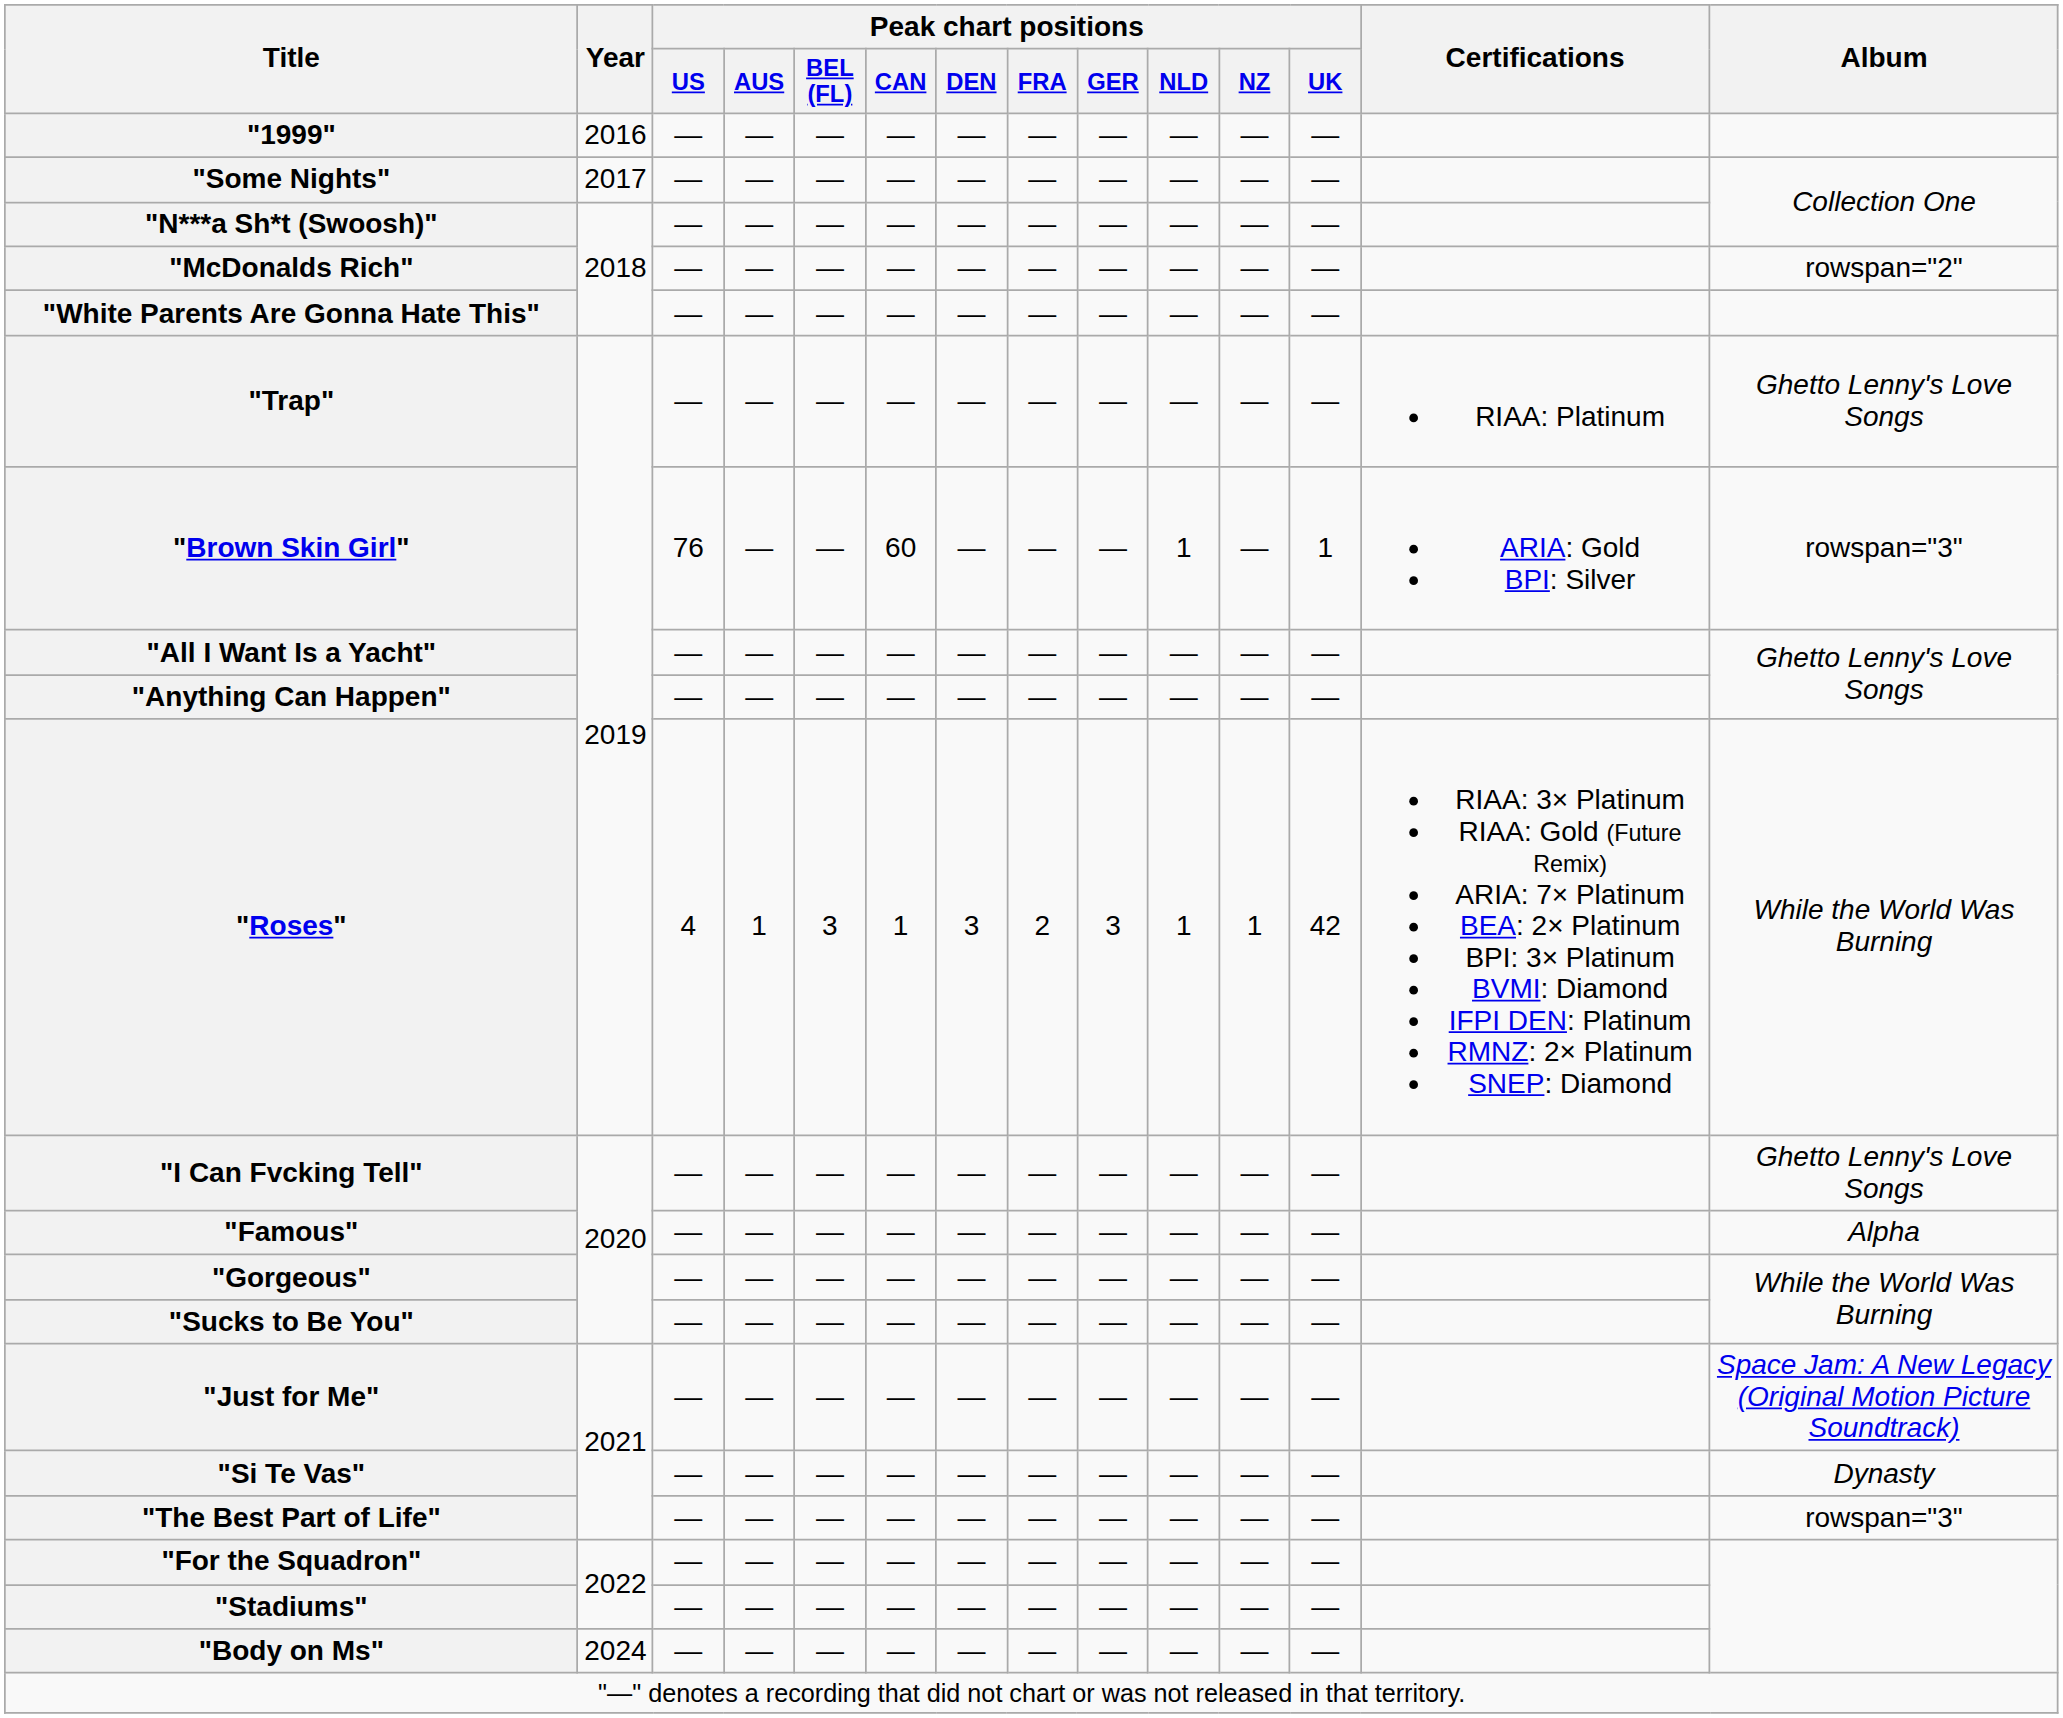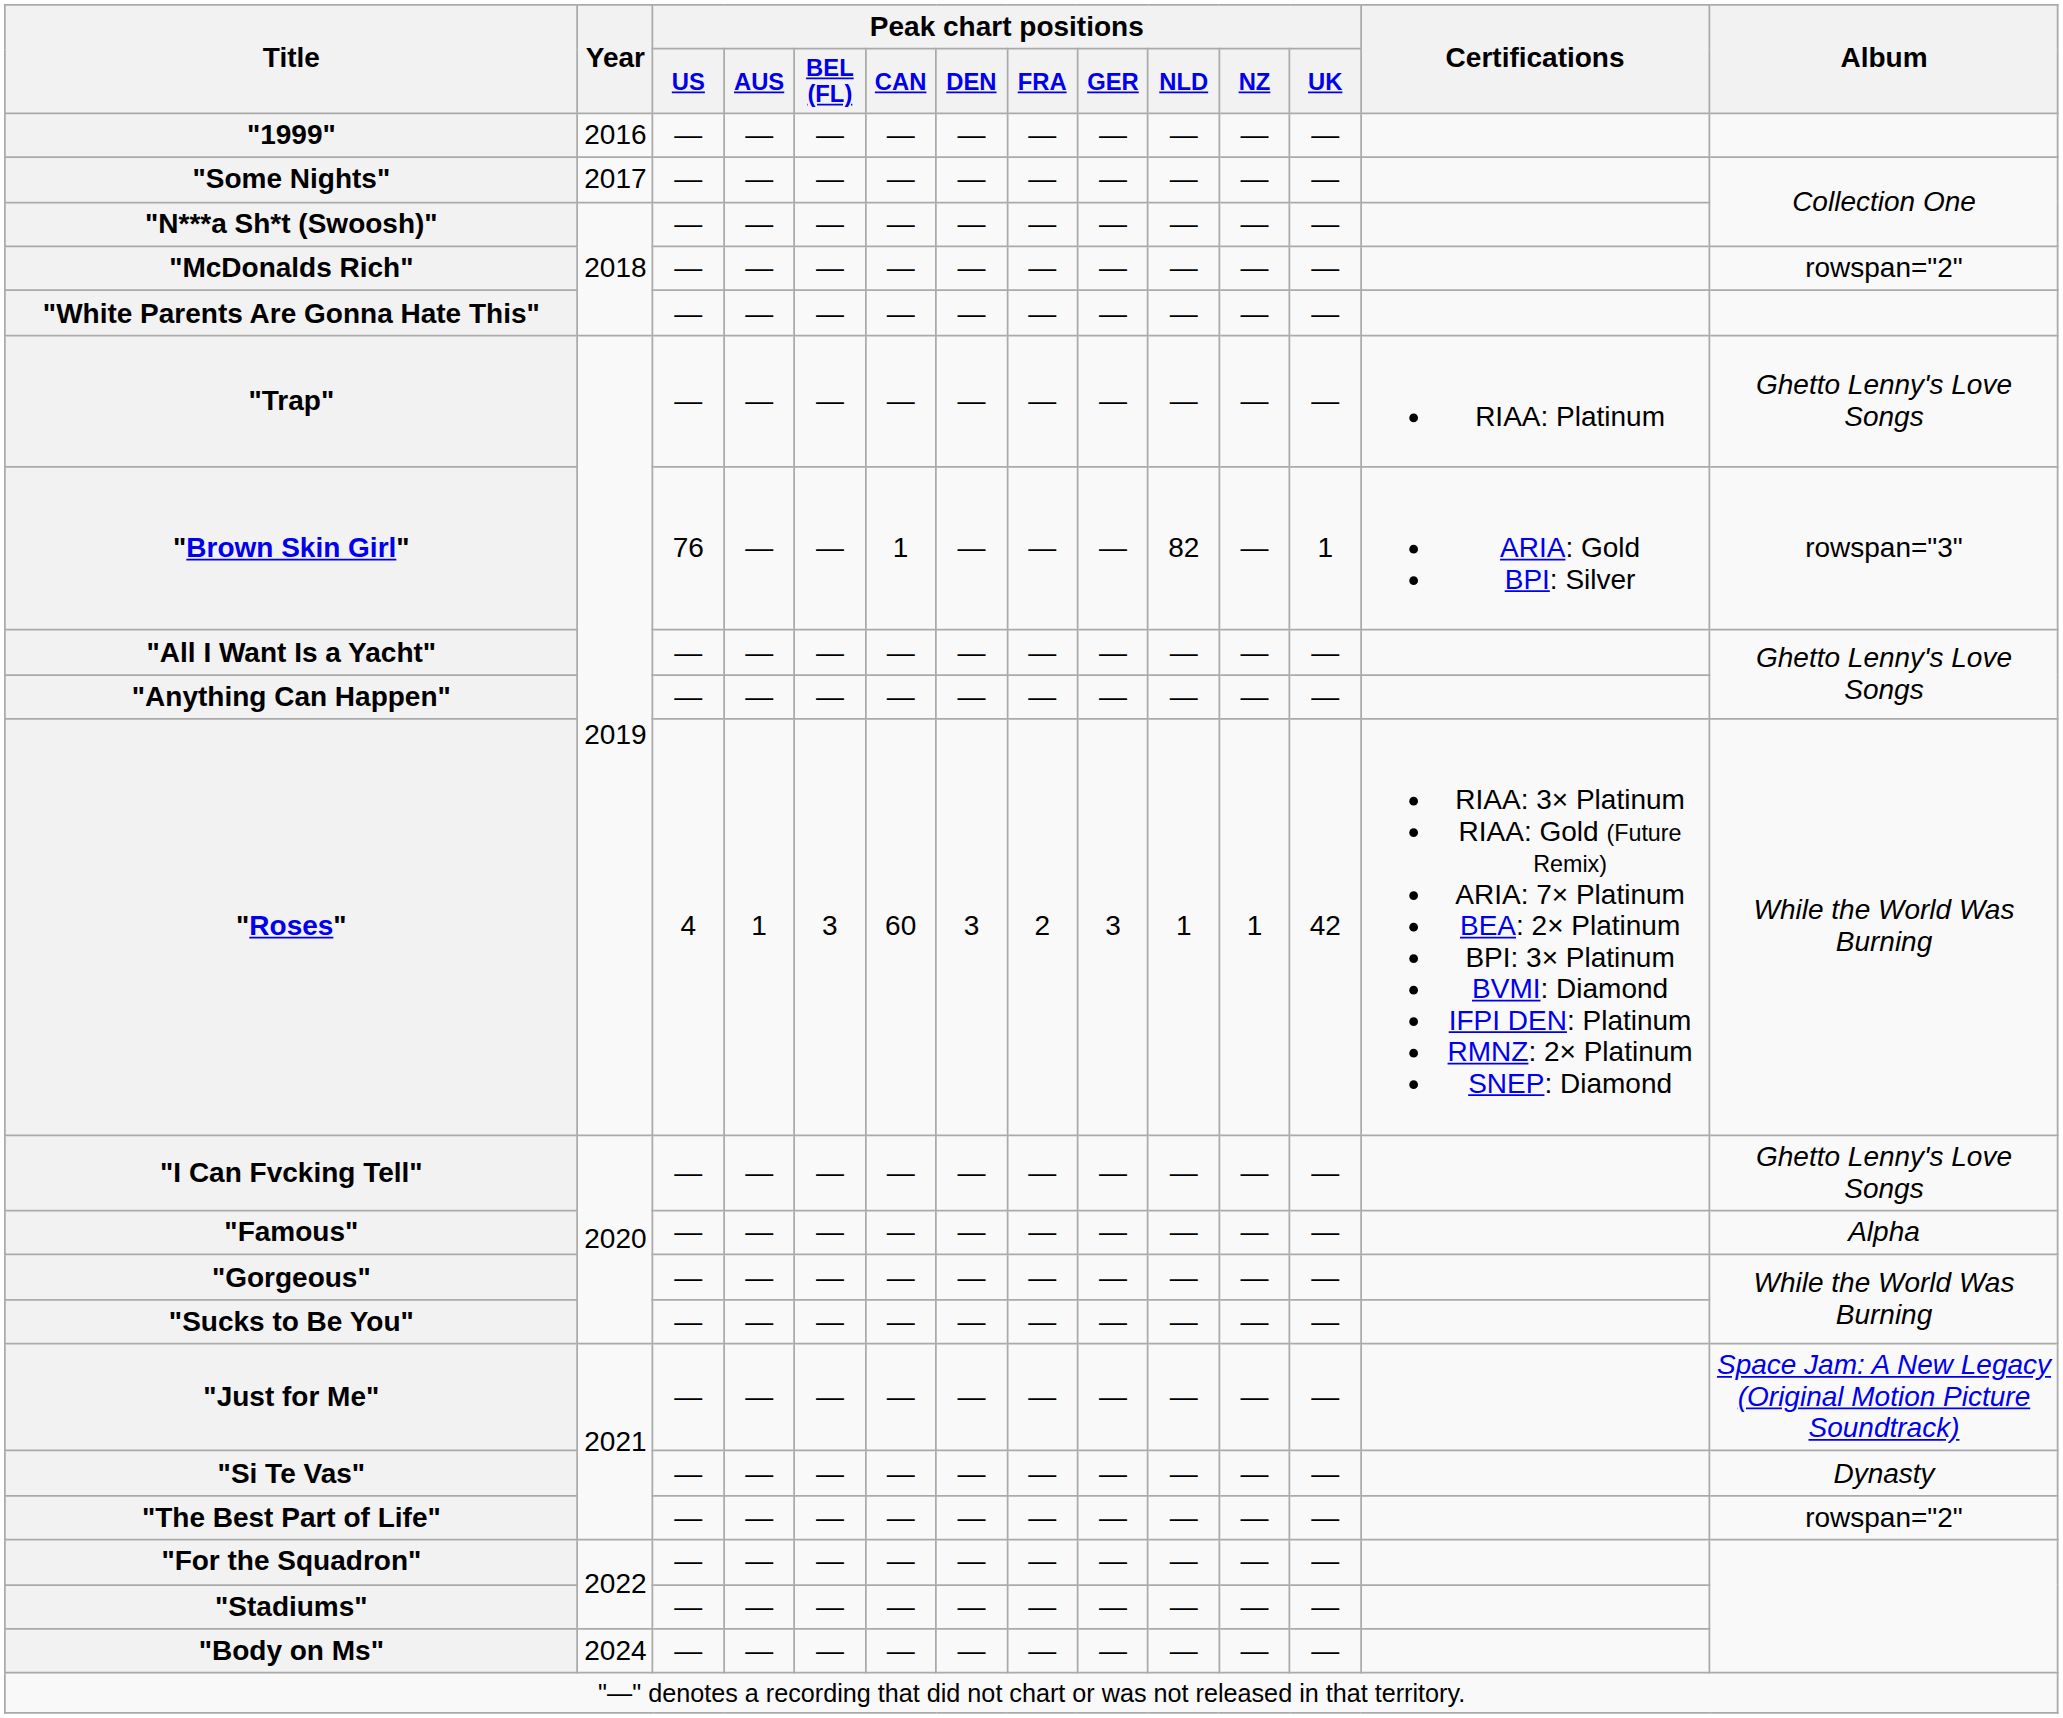"Brown Skin Girl" | Peak chart positions / CAN: 60 -> 1
"Brown Skin Girl" | Peak chart positions / NLD: 1 -> 82
"Roses" | Peak chart positions / CAN: 1 -> 60
"The Best Part of Life" | Album: rowspan="3" -> rowspan="2"
